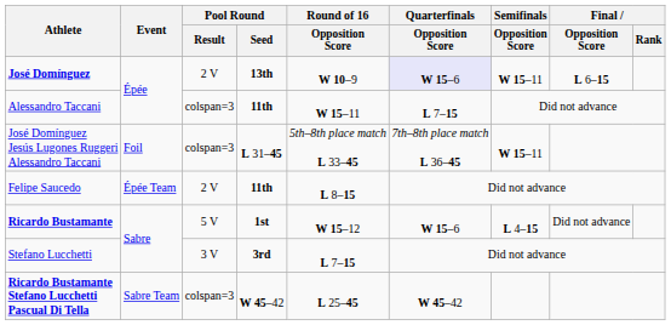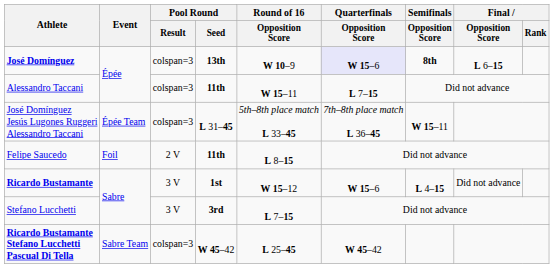José Domínguez | Pool Round / Result: 2 V -> colspan=3
José Domínguez | Semifinals / Opposition Score: W 15–11 -> 8th
José Domínguez Jesús Lugones Ruggeri Alessandro Taccani | Event: Foil -> Épée Team
Felipe Saucedo | Event: Épée Team -> Foil
Ricardo Bustamante | Pool Round / Result: 5 V -> 3 V
